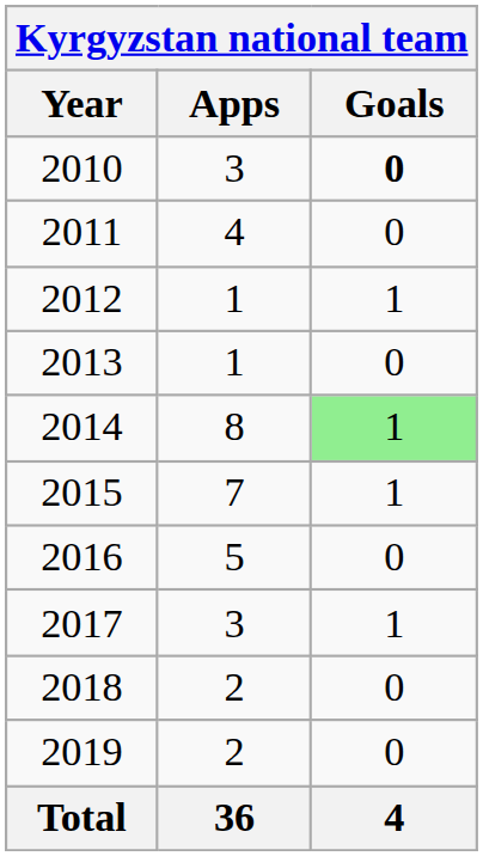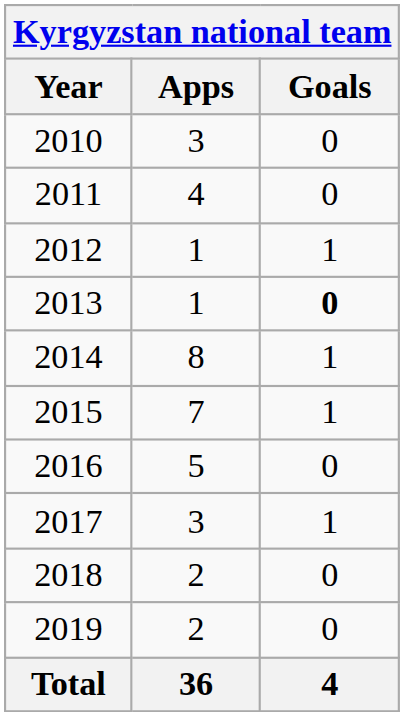2010 | Goals: bold -> normal
2013 | Goals: normal -> bold
2014 | Goals: lightgreen background -> no background
